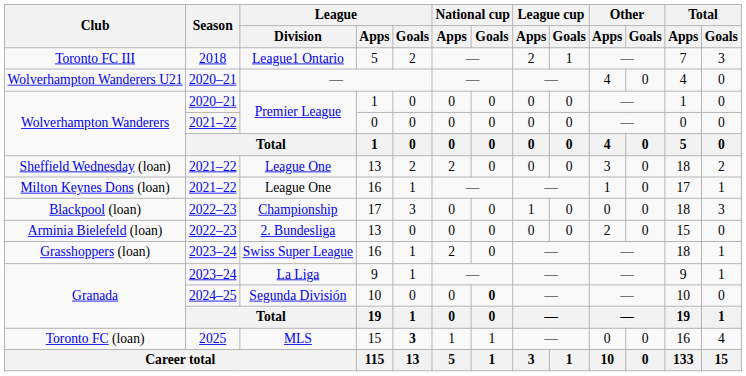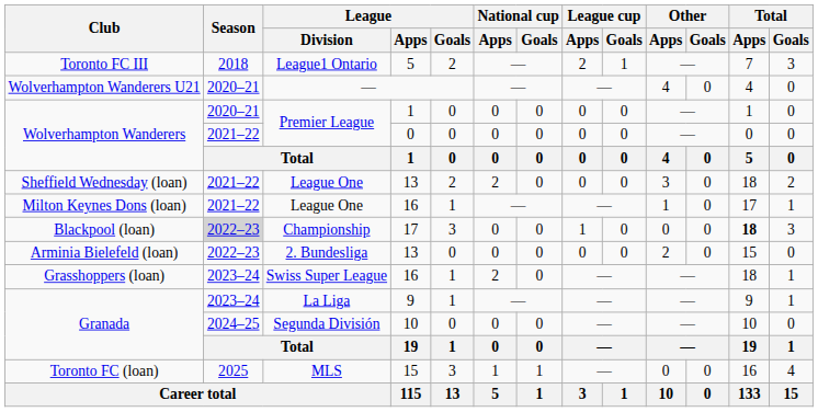Blackpool (loan) | Season: no background -> lightgrey background
Blackpool (loan) | Total / Apps: normal -> bold
Granada / 10 | National cup / Goals: bold -> normal
Toronto FC (loan) | League / Goals: bold -> normal
